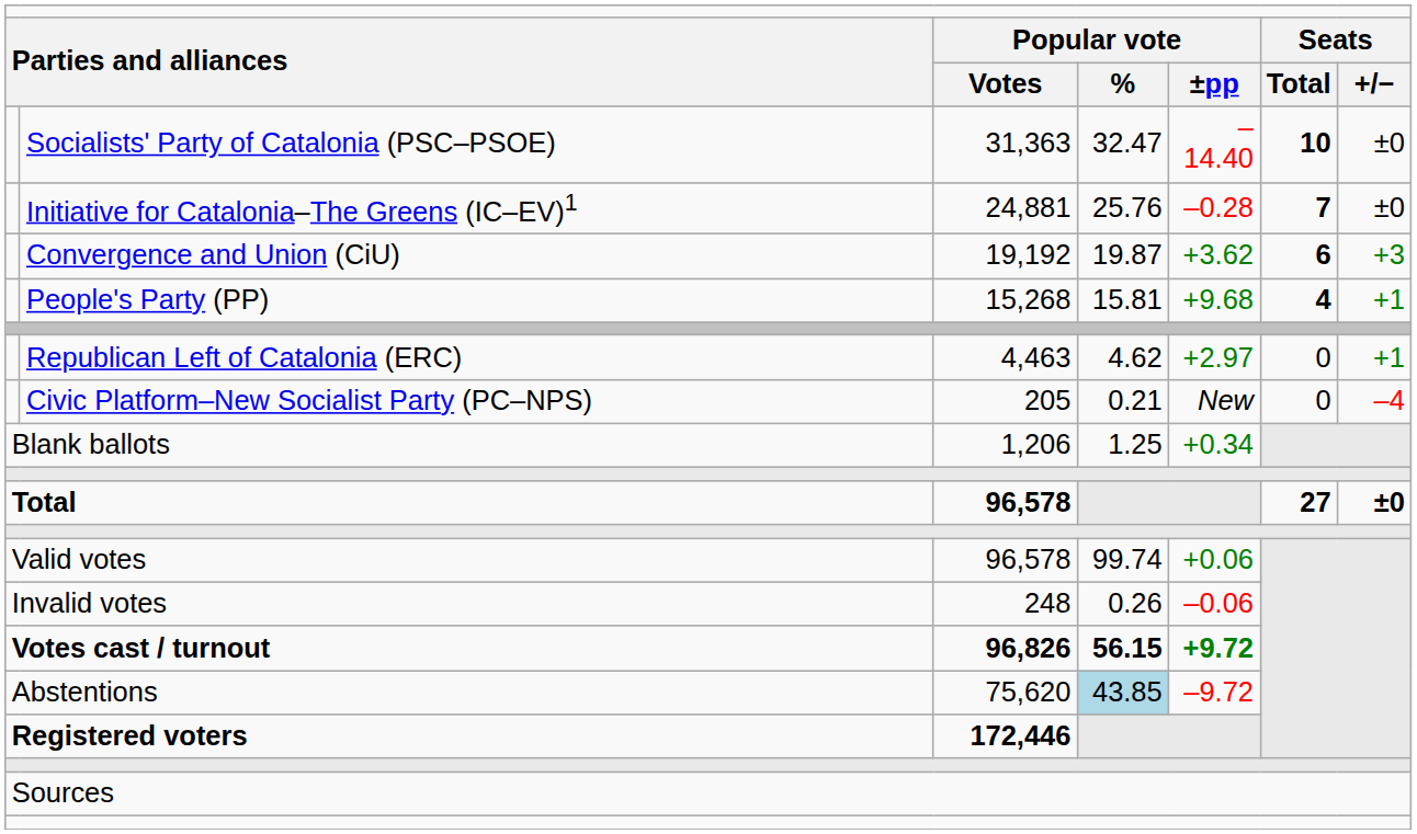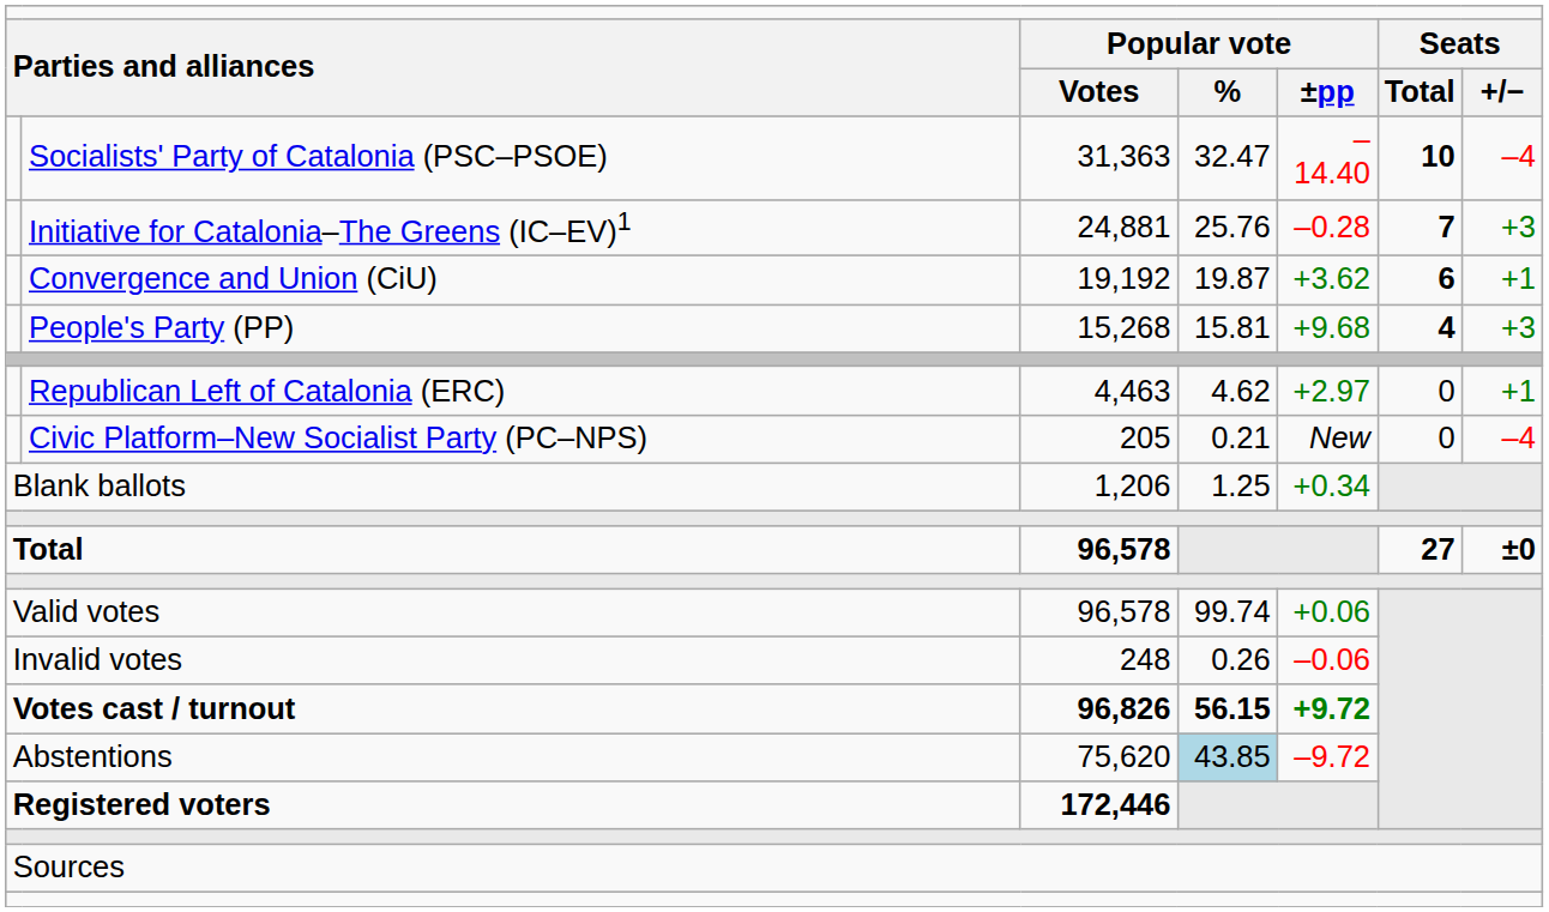Socialists' Party of Catalonia (PSC–PSOE) | column 7: ±0 -> –4
Initiative for Catalonia–The Greens (IC–EV)1 | column 7: ±0 -> +3
Convergence and Union (CiU) | column 7: +3 -> +1
People's Party (PP) | column 7: +1 -> +3
